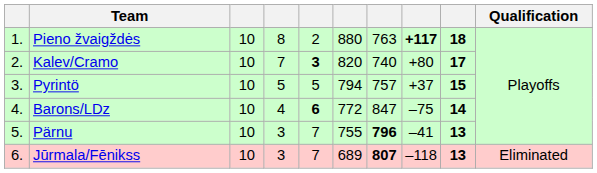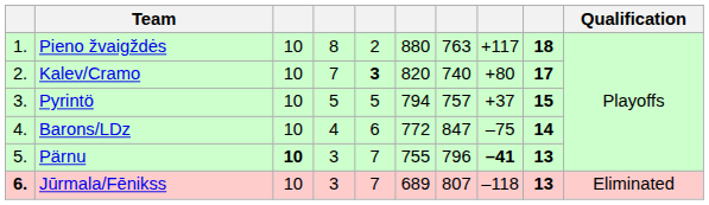Pieno žvaigždės | column 8: bold -> normal
Barons/LDz | column 5: bold -> normal
Pärnu | column 3: normal -> bold
Pärnu | column 7: bold -> normal
Pärnu | column 8: normal -> bold
Jūrmala/Fēnikss | column 1: normal -> bold
Jūrmala/Fēnikss | column 7: bold -> normal
